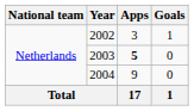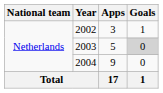2003 | Apps: bold -> normal
2003 | Goals: no background -> lightgrey background
